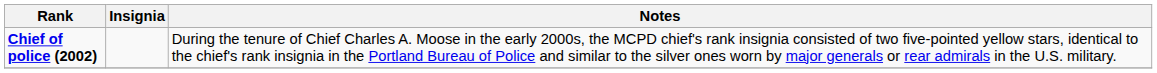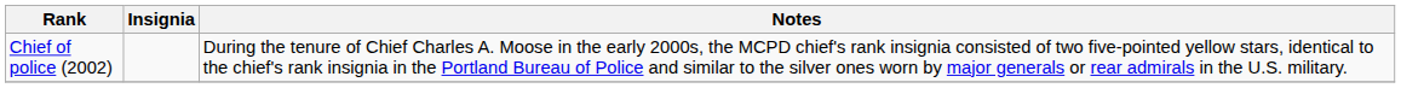Chief of police (2002) | Rank: bold -> normal
